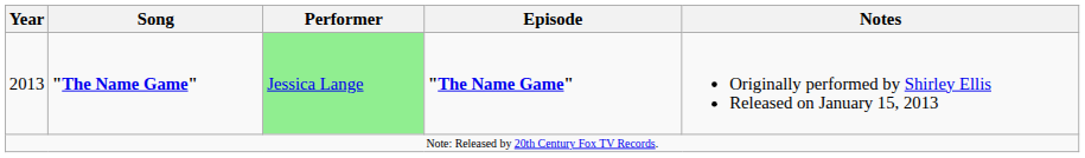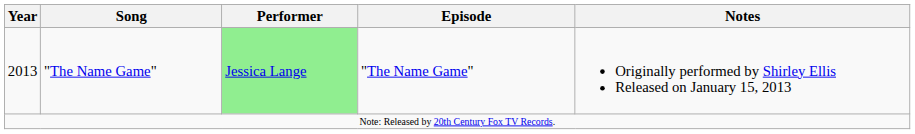2013 | Song: bold -> normal
2013 | Episode: bold -> normal
